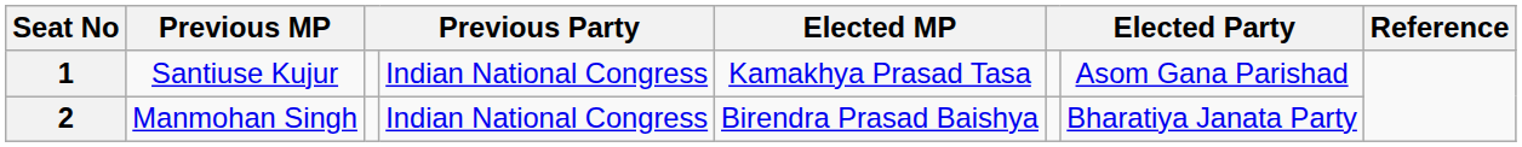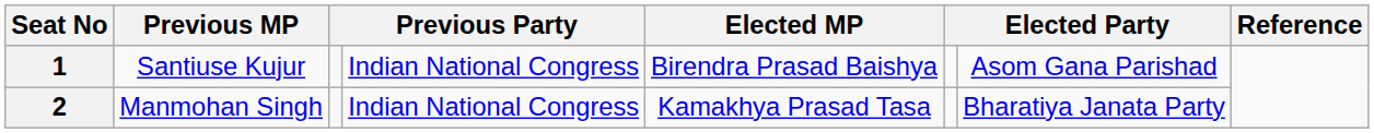1 | Elected MP: Kamakhya Prasad Tasa -> Birendra Prasad Baishya
2 | Elected MP: Birendra Prasad Baishya -> Kamakhya Prasad Tasa
